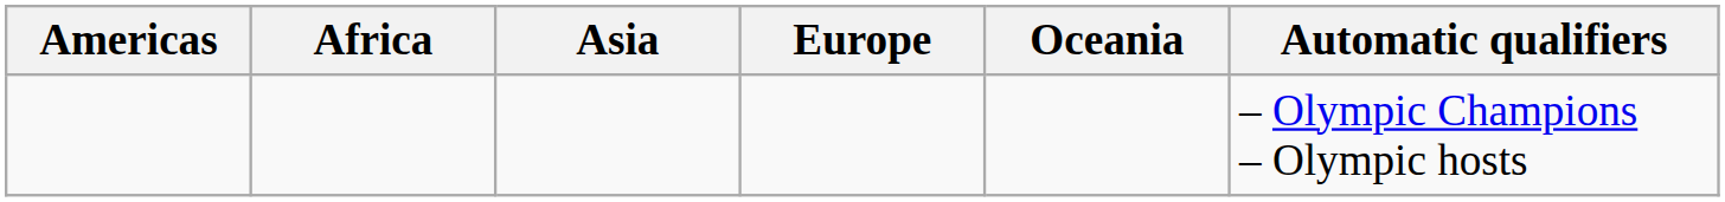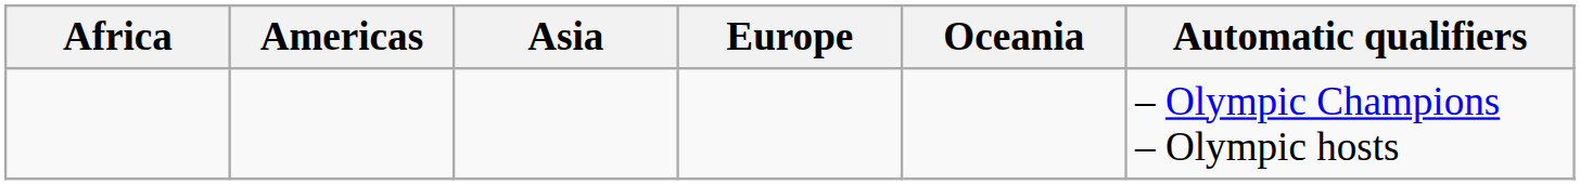columns swapped: Africa <-> Americas
